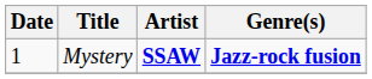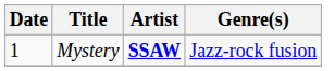Mystery | Genre(s): bold -> normal
